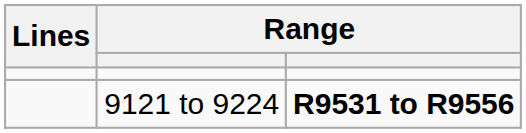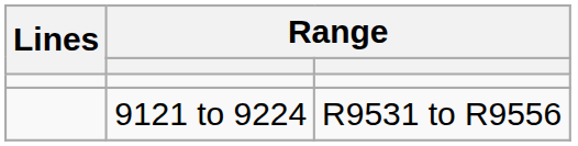9121 to 9224 | column 3: bold -> normal
